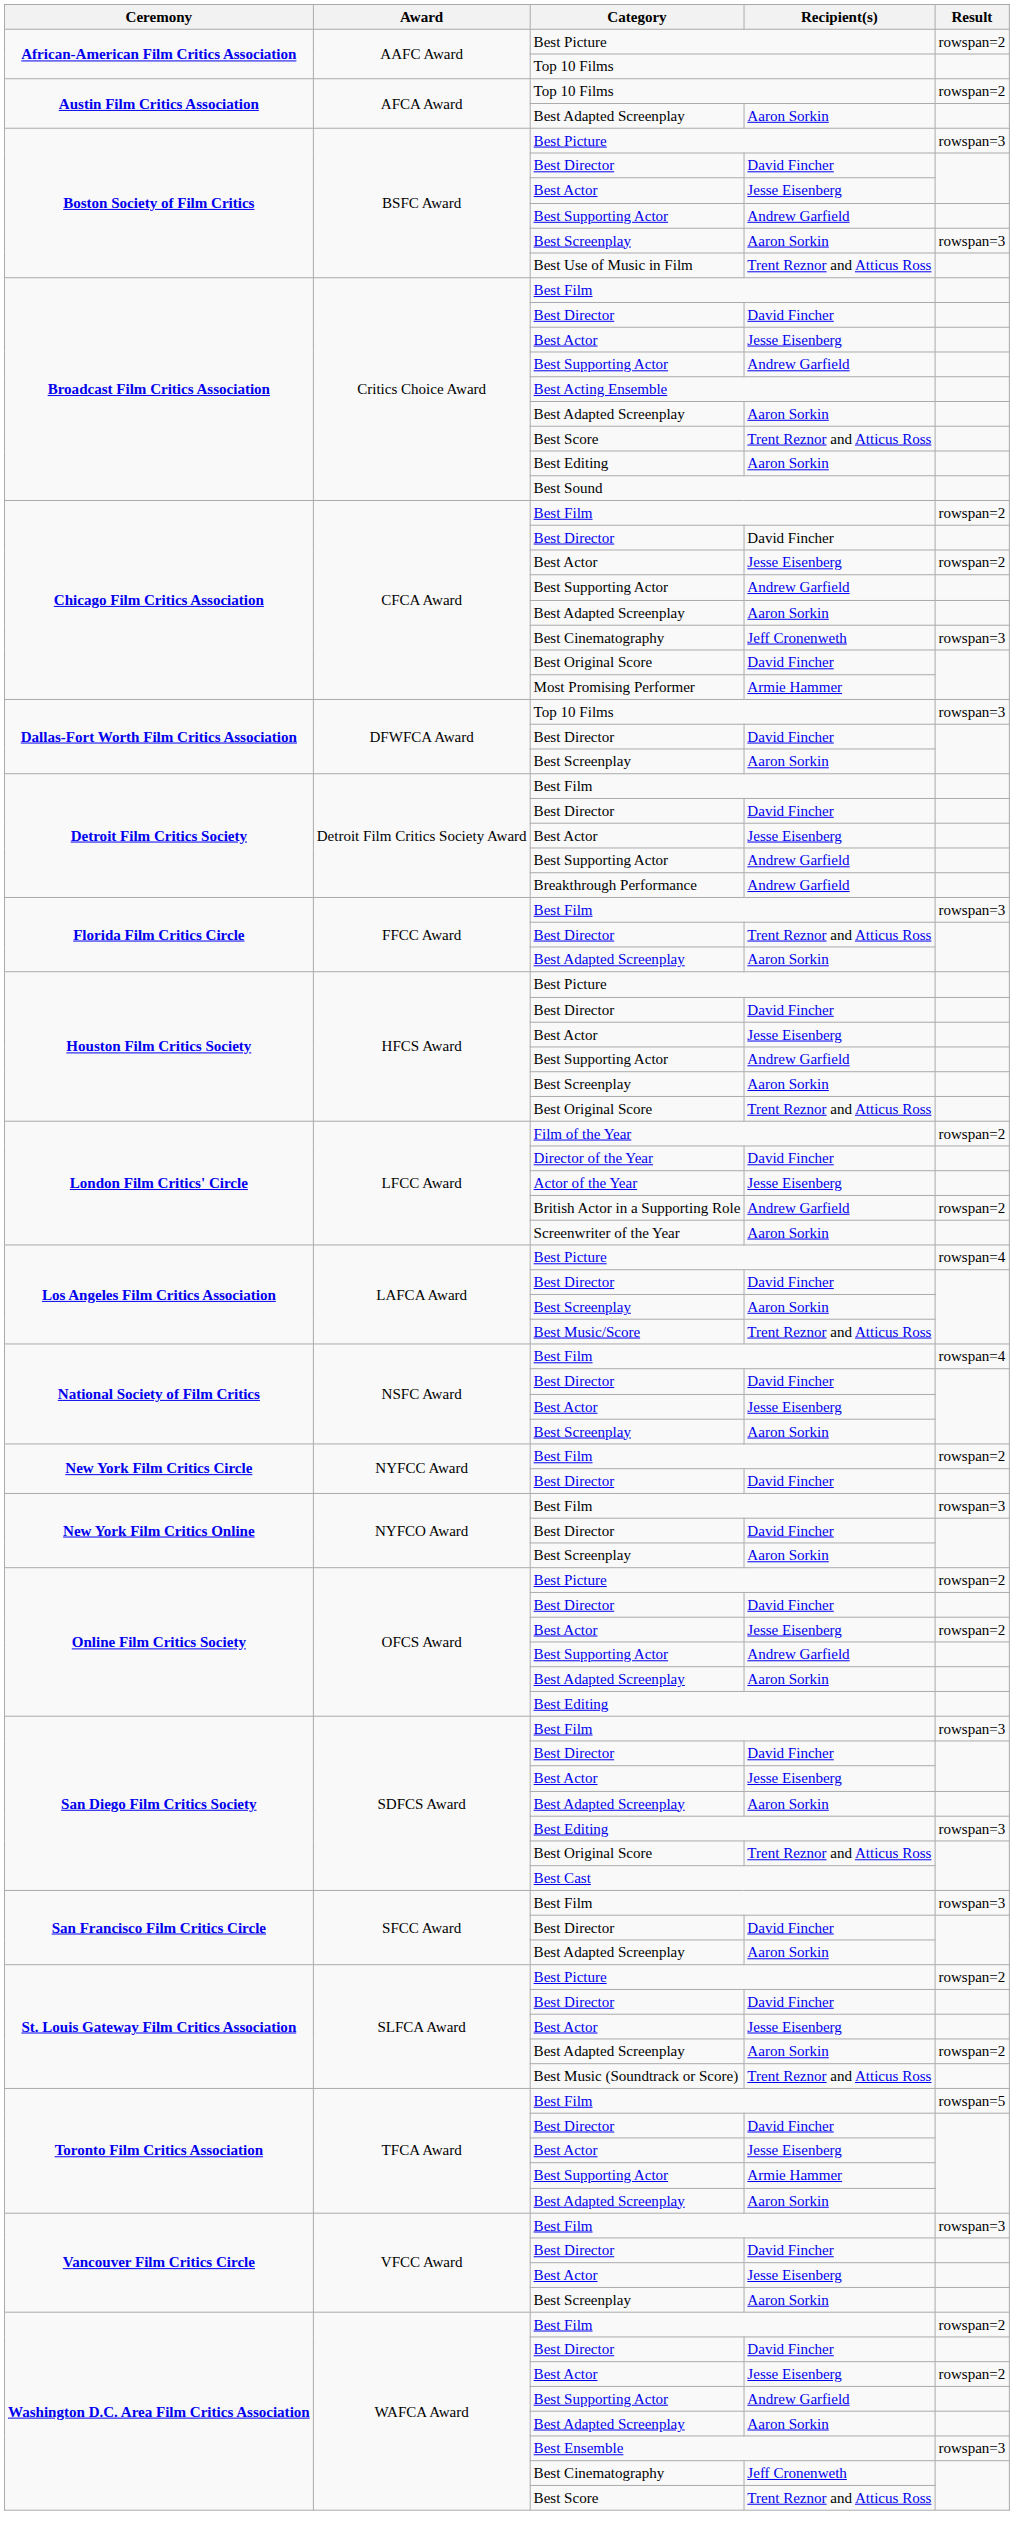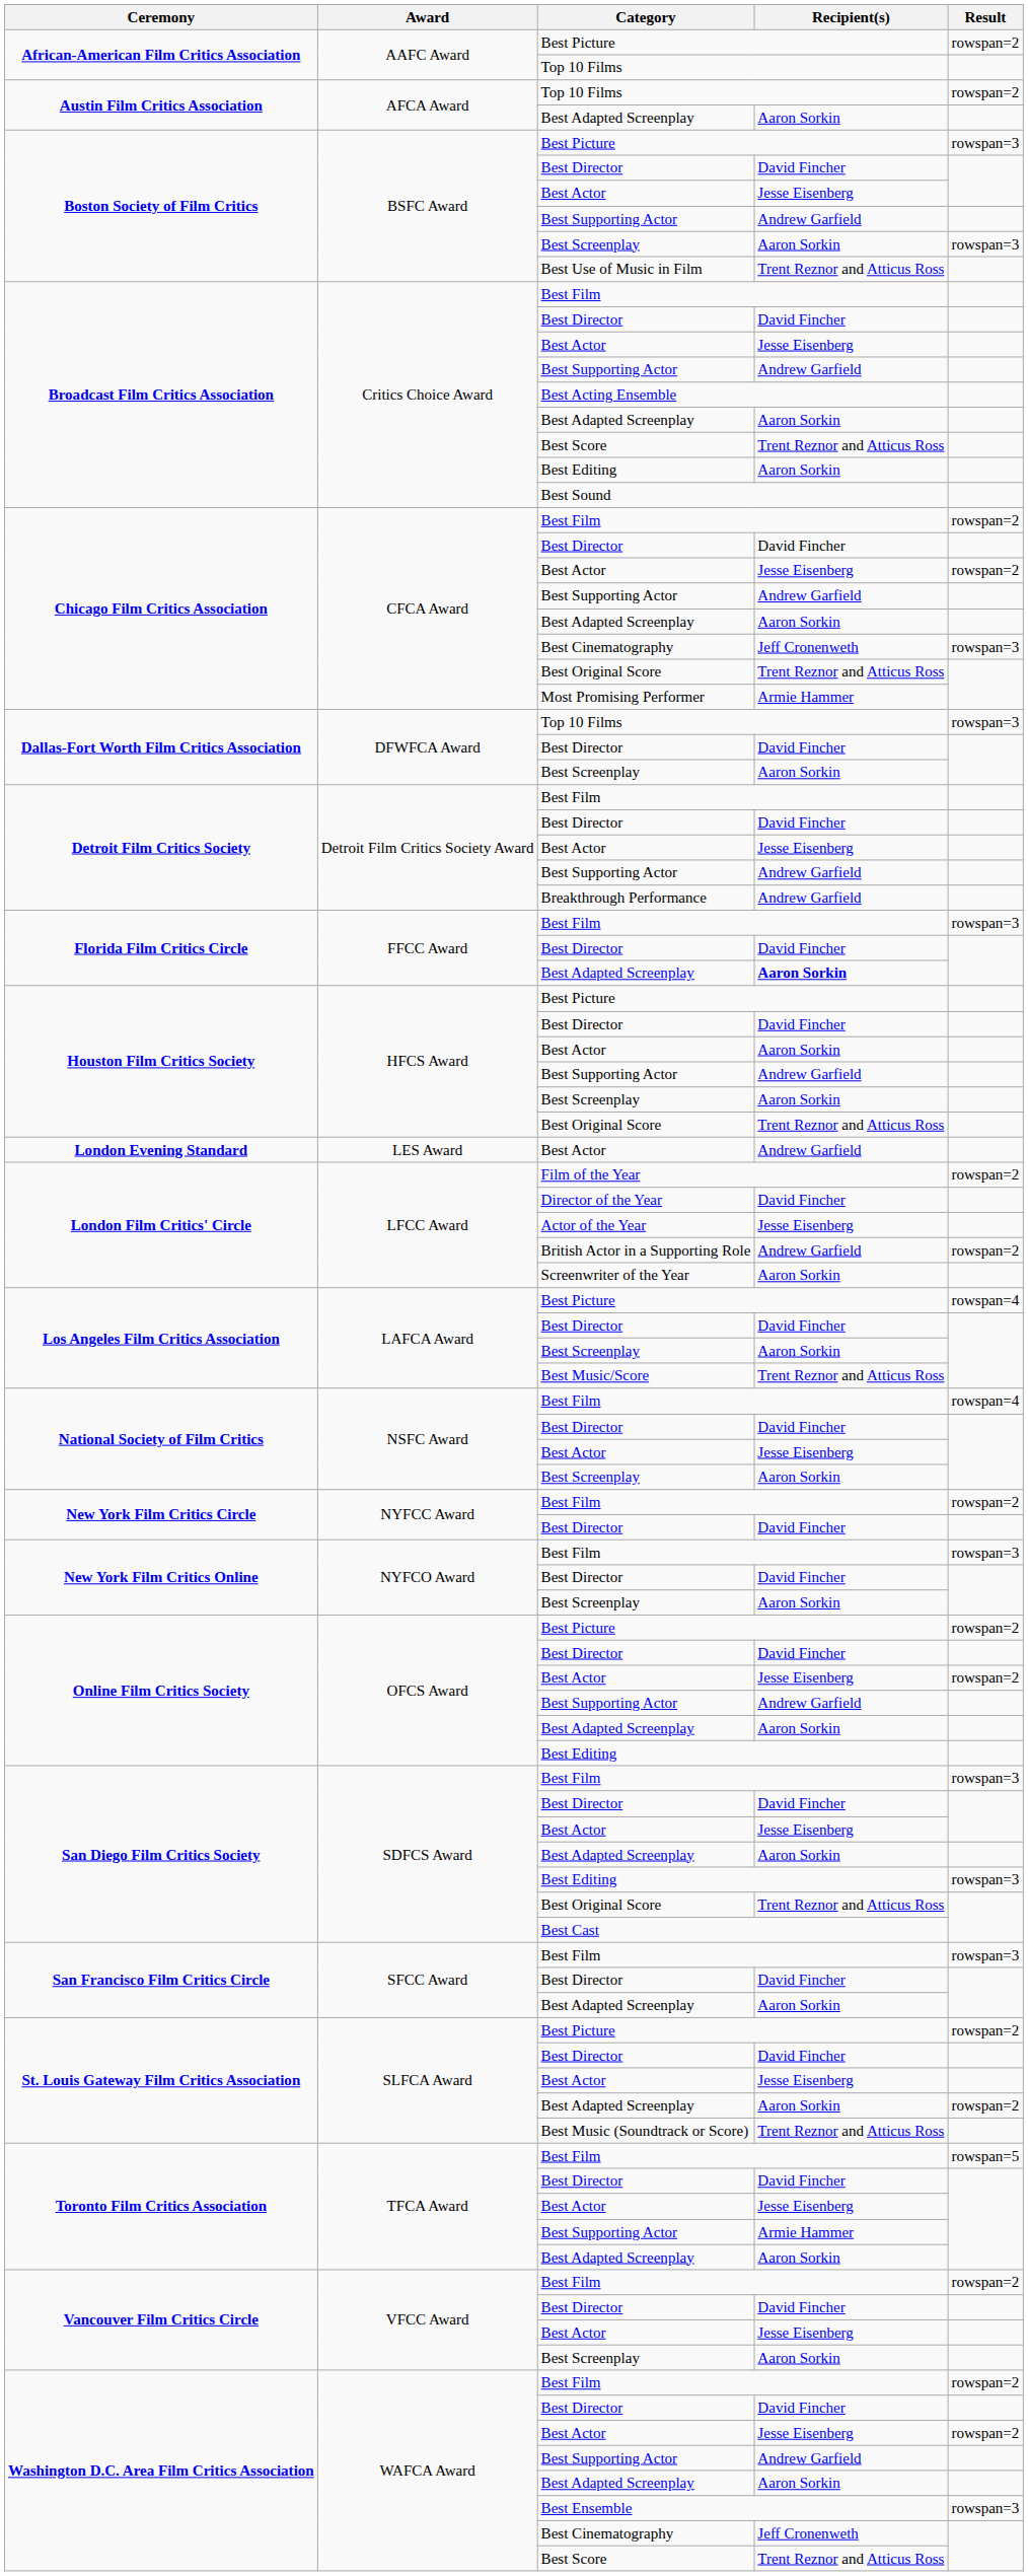Chicago Film Critics Association / Best Original Score | Recipient(s): David Fincher -> Trent Reznor and Atticus Ross
Florida Film Critics Circle / Best Director | Recipient(s): Trent Reznor and Atticus Ross -> David Fincher
Florida Film Critics Circle / Best Adapted Screenplay | Recipient(s): normal -> bold
Houston Film Critics Society / Best Actor | Recipient(s): Jesse Eisenberg -> Aaron Sorkin
+ row: London Evening Standard | LES Award | Best Actor | Andrew Garfield
Vancouver Film Critics Circle / Best Film | Result: rowspan=3 -> rowspan=2
